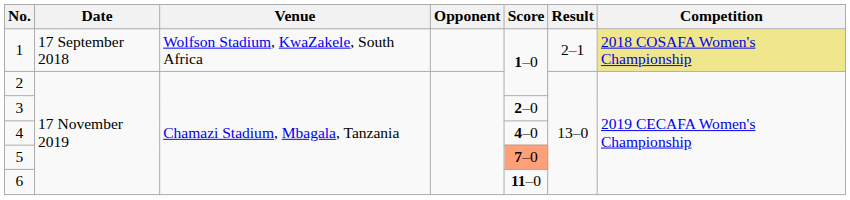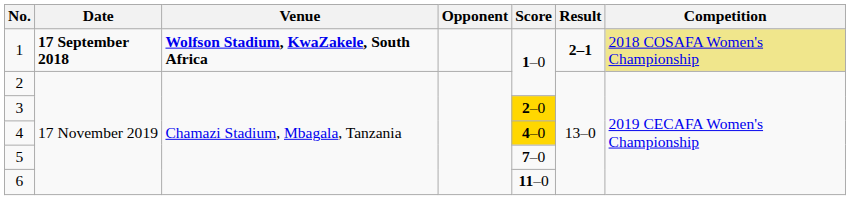1 | Date: normal -> bold
1 | Venue: normal -> bold
1 | Result: normal -> bold
3 | Score: no background -> gold background
4 | Score: no background -> gold background
5 | Score: lightsalmon background -> no background
